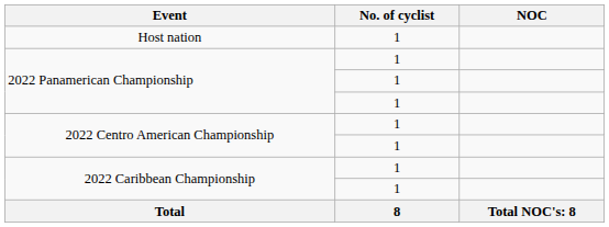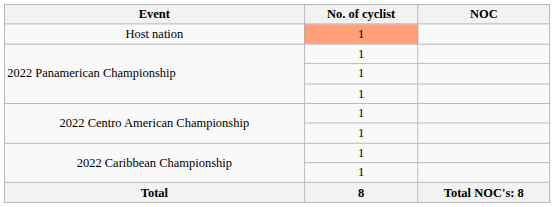Host nation | No. of cyclist: no background -> lightsalmon background
